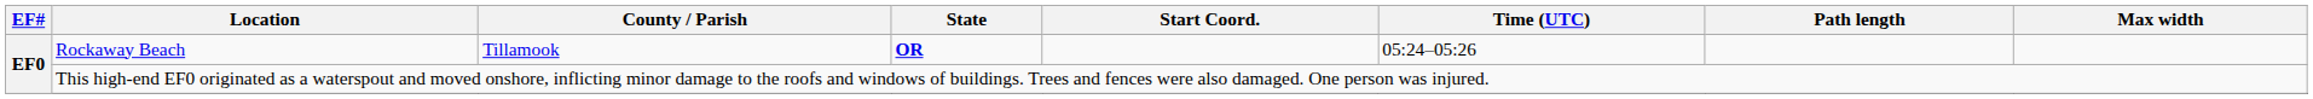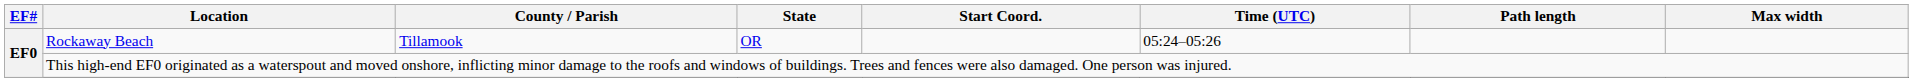Rockaway Beach | State: bold -> normal
